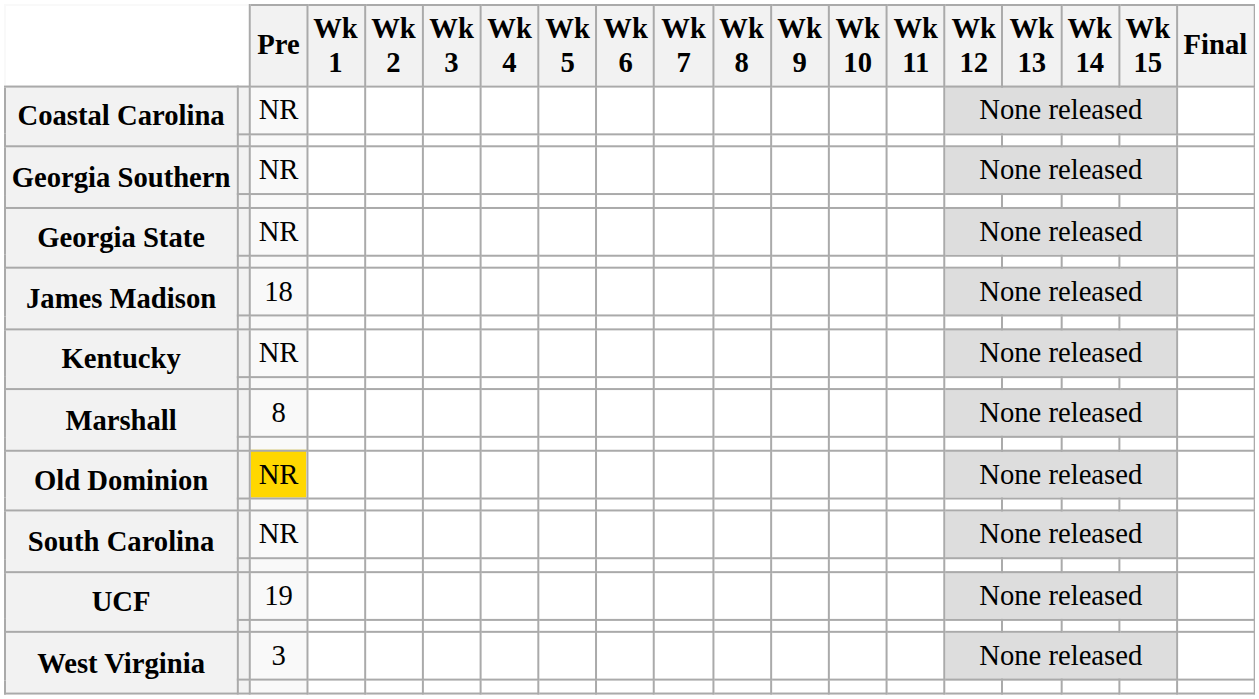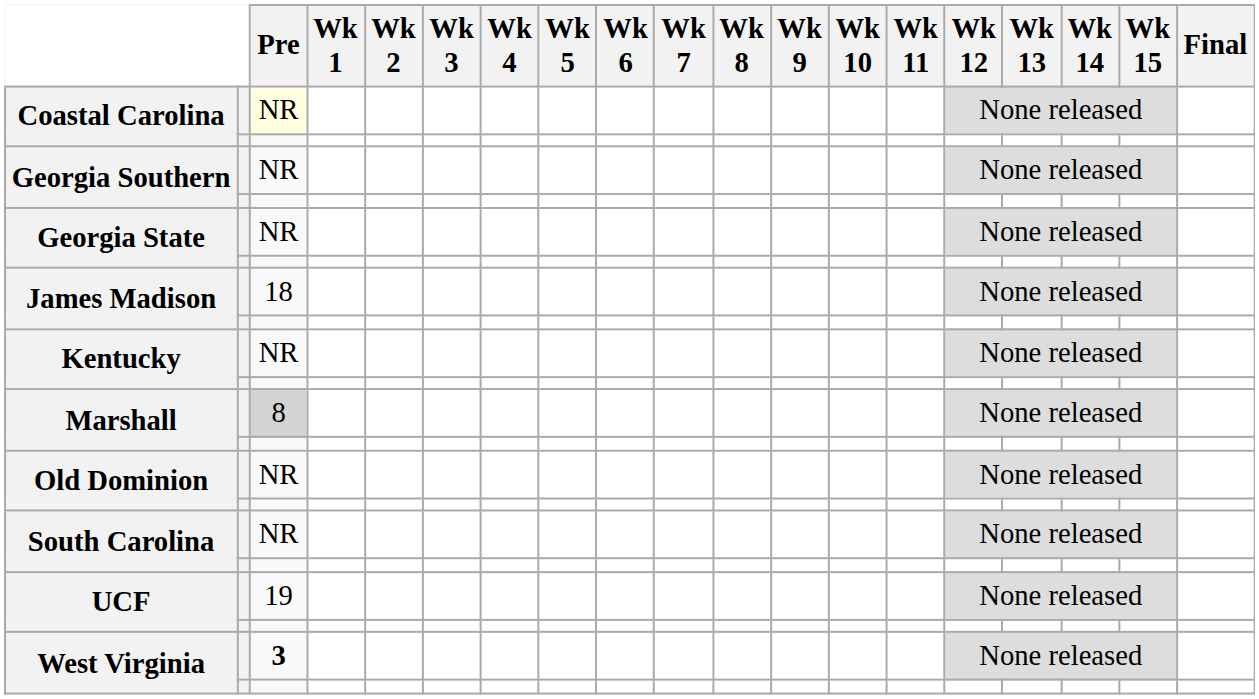Coastal Carolina / NR | Pre: no background -> lightyellow background
Marshall / 8 | Pre: no background -> lightgrey background
Old Dominion / NR | Pre: gold background -> no background
West Virginia / 3 | Pre: normal -> bold
